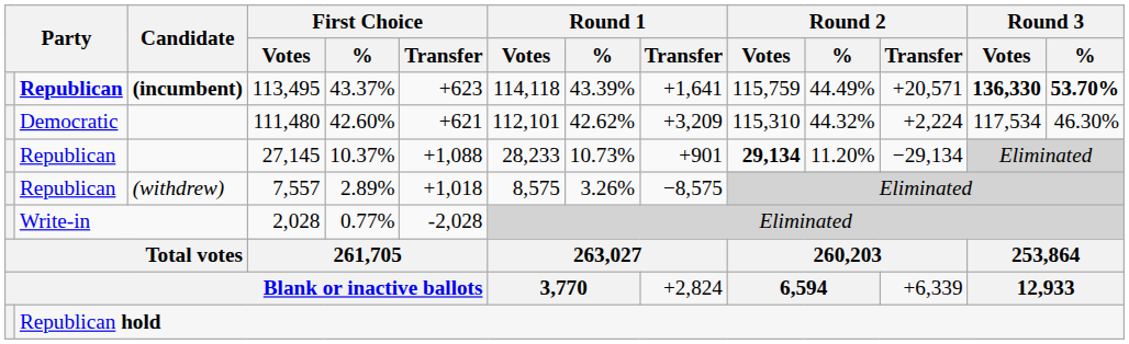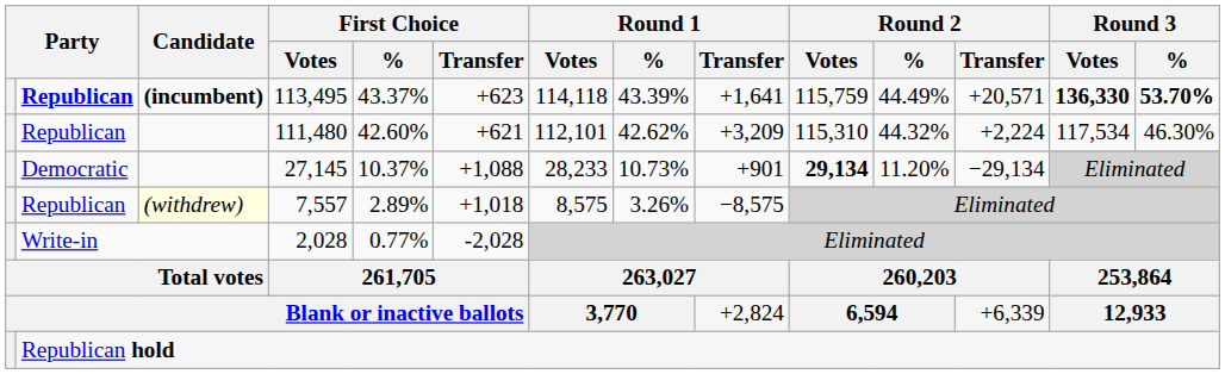111,480 | column 2: Democratic -> Republican
27,145 | column 2: Republican -> Democratic
7,557 | Candidate: no background -> lightyellow background
